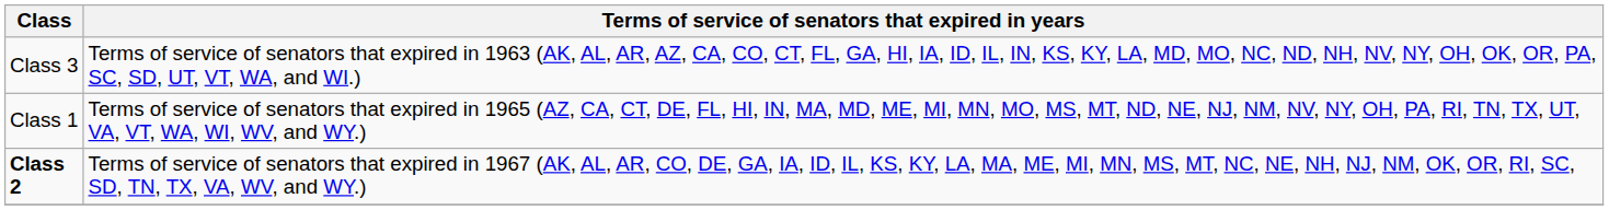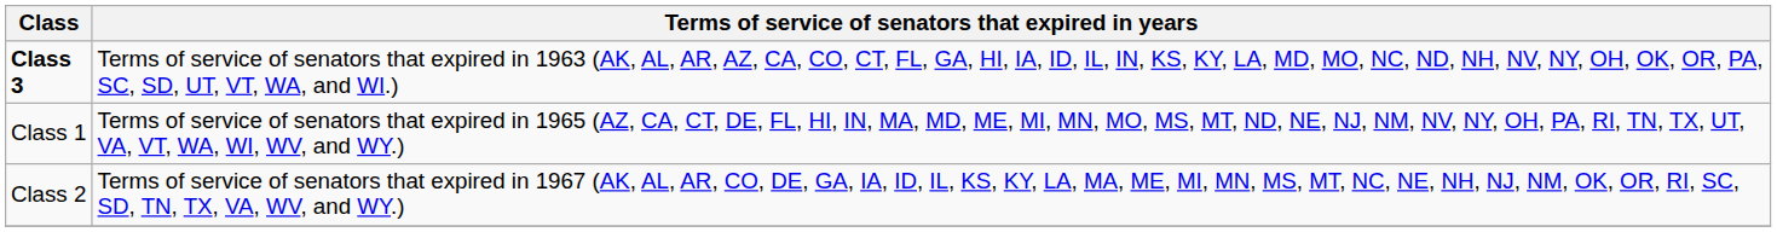Class 3 | Class: normal -> bold
Class 2 | Class: bold -> normal
